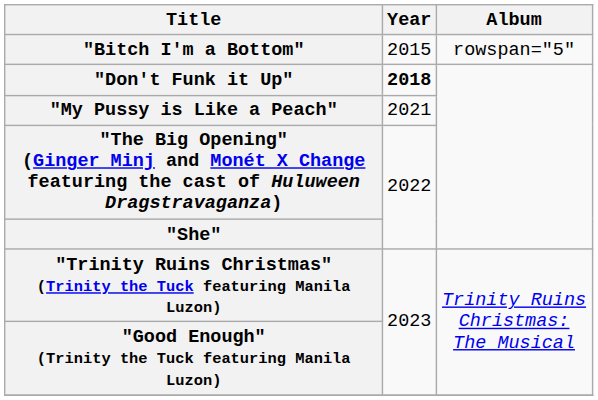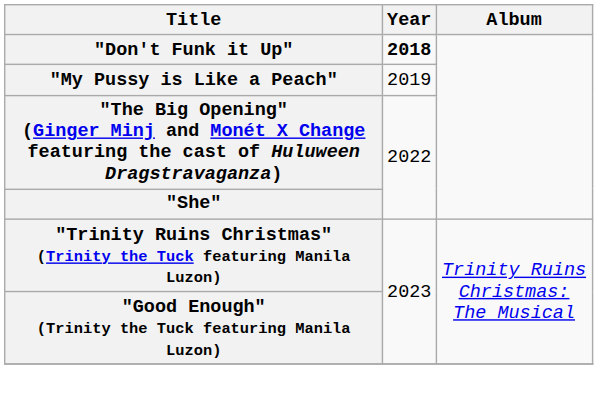- row: "Bitch I'm a Bottom" | 2015 | rowspan="5"
"My Pussy is Like a Peach" | Year: 2021 -> 2019
